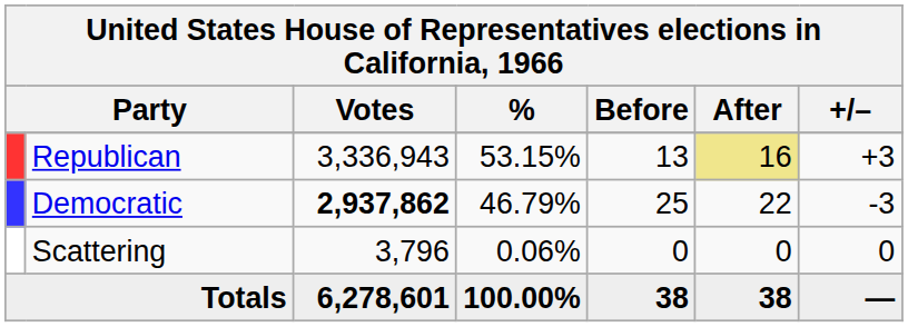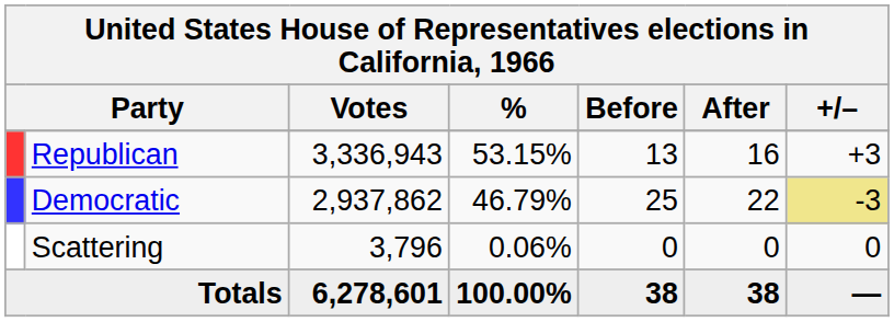Republican | After: khaki background -> no background
Democratic | Votes: bold -> normal
Democratic | +/–: no background -> khaki background
